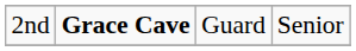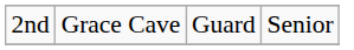2nd | column 2: bold -> normal
